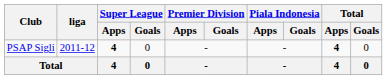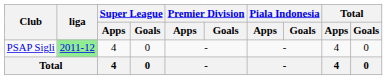PSAP Sigli | liga: no background -> lightgreen background
PSAP Sigli | Super League / Apps: bold -> normal
PSAP Sigli | Total / Apps: bold -> normal
